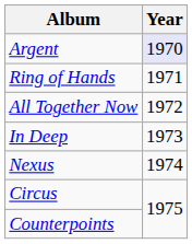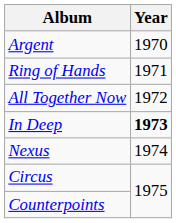Argent | Year: lavender background -> no background
In Deep | Year: normal -> bold
